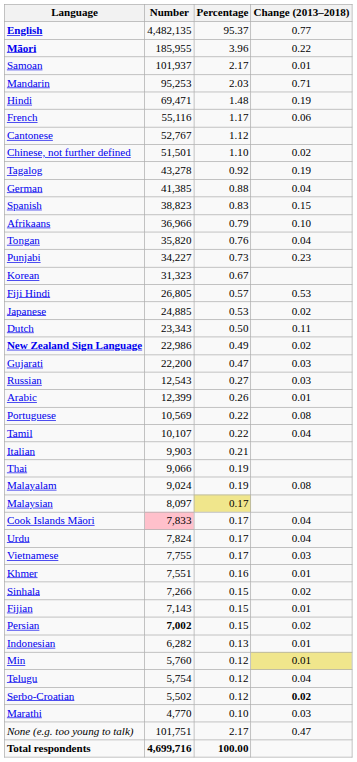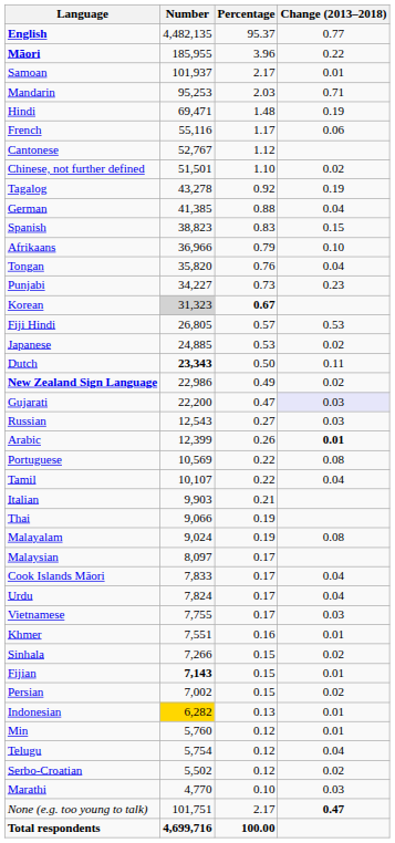Korean | Number: no background -> lightgrey background
Korean | Percentage: normal -> bold
Dutch | Number: normal -> bold
Gujarati | Change (2013–2018): no background -> lavender background
Arabic | Change (2013–2018): normal -> bold
Malaysian | Percentage: khaki background -> no background
Cook Islands Māori | Number: pink background -> no background
Fijian | Number: normal -> bold
Persian | Number: bold -> normal
Indonesian | Number: no background -> gold background
Min | Change (2013–2018): khaki background -> no background
Serbo-Croatian | Change (2013–2018): bold -> normal
None (e.g. too young to talk) | Change (2013–2018): normal -> bold
